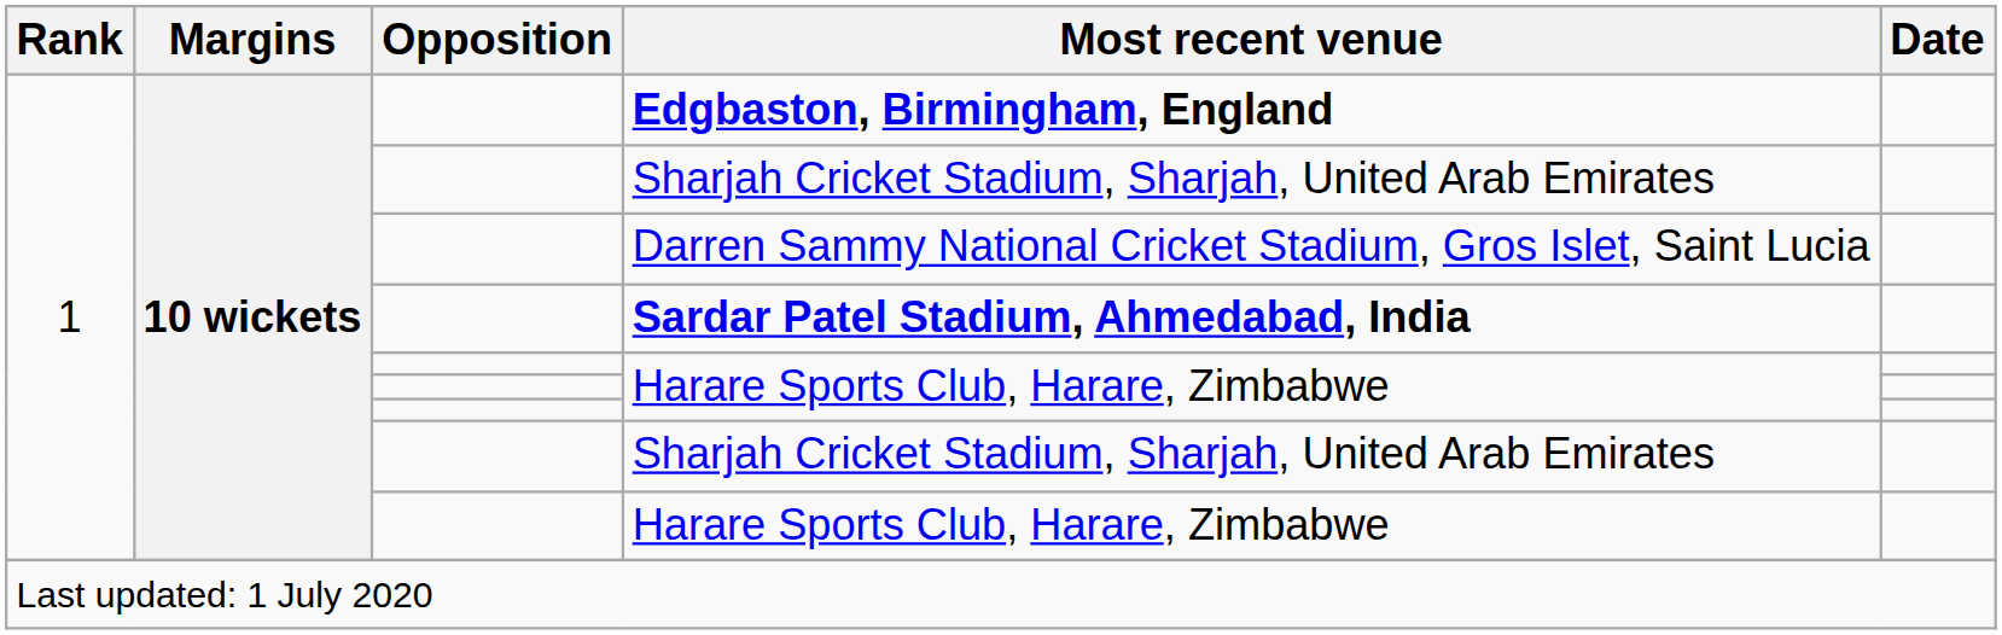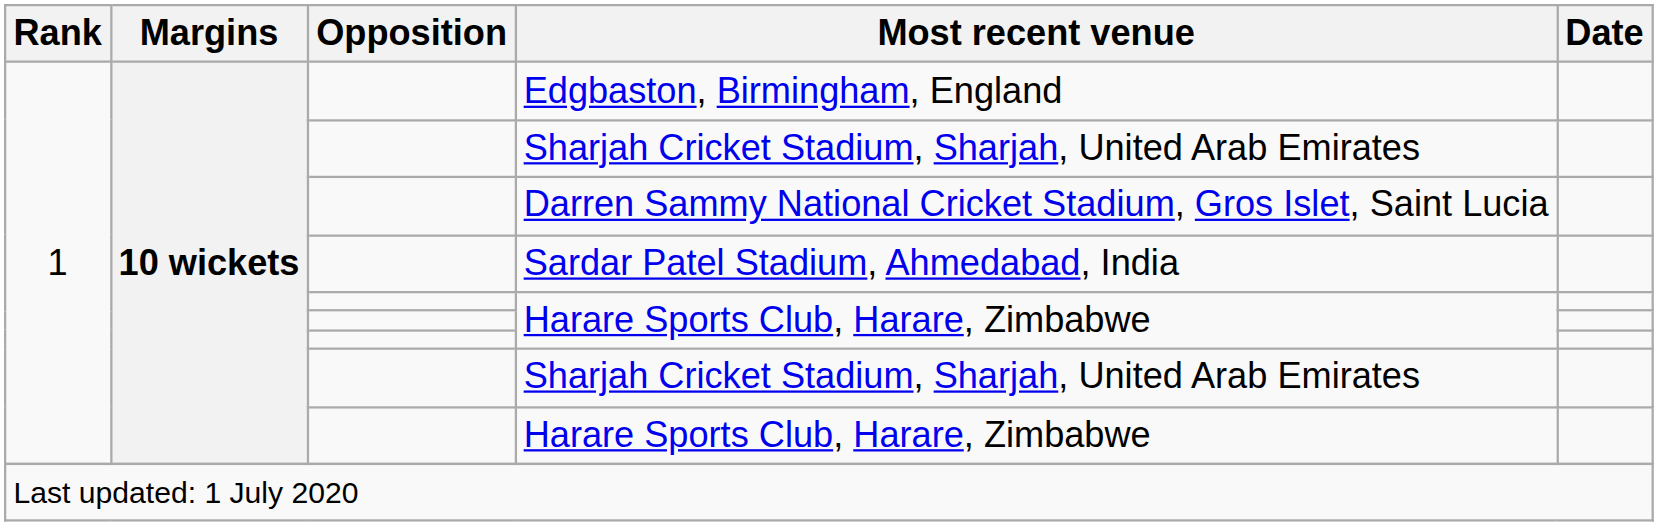Edgbaston, Birmingham, England | Most recent venue: bold -> normal
Sardar Patel Stadium, Ahmedabad, India | Most recent venue: bold -> normal
